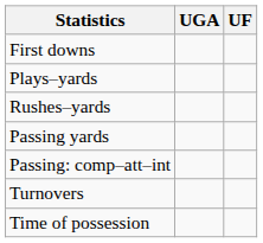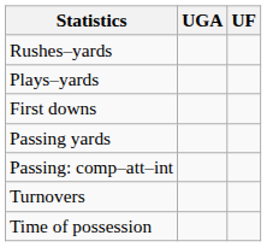rows swapped: First downs <-> Rushes–yards
